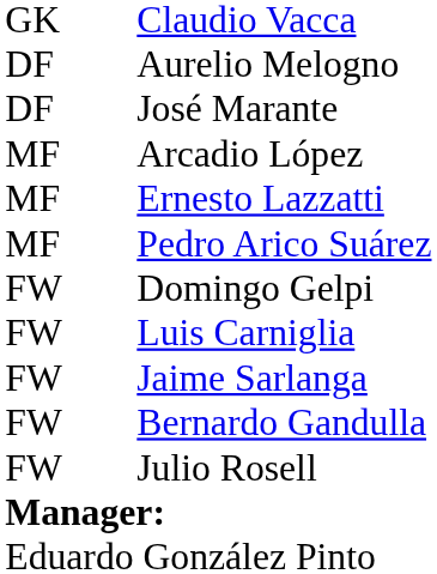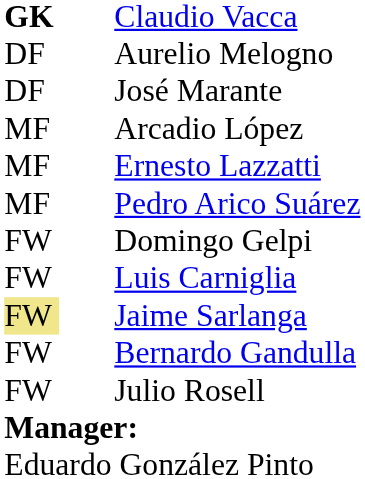Claudio Vacca | column 1: normal -> bold
Jaime Sarlanga | column 1: no background -> khaki background
